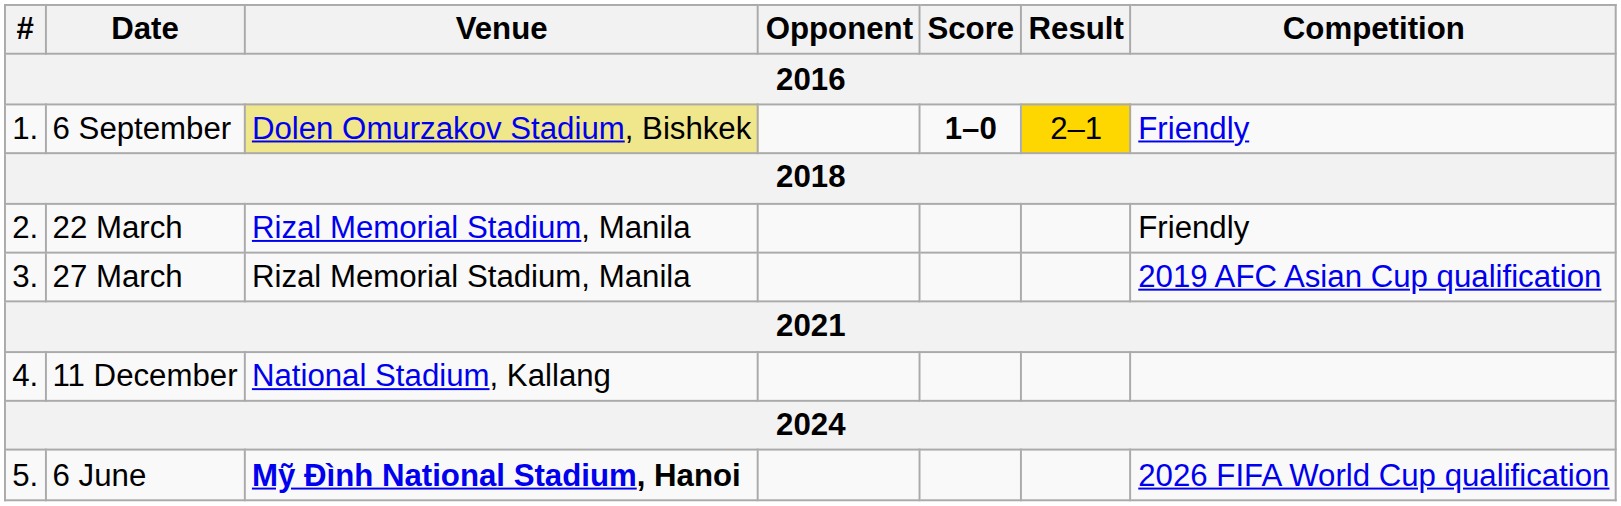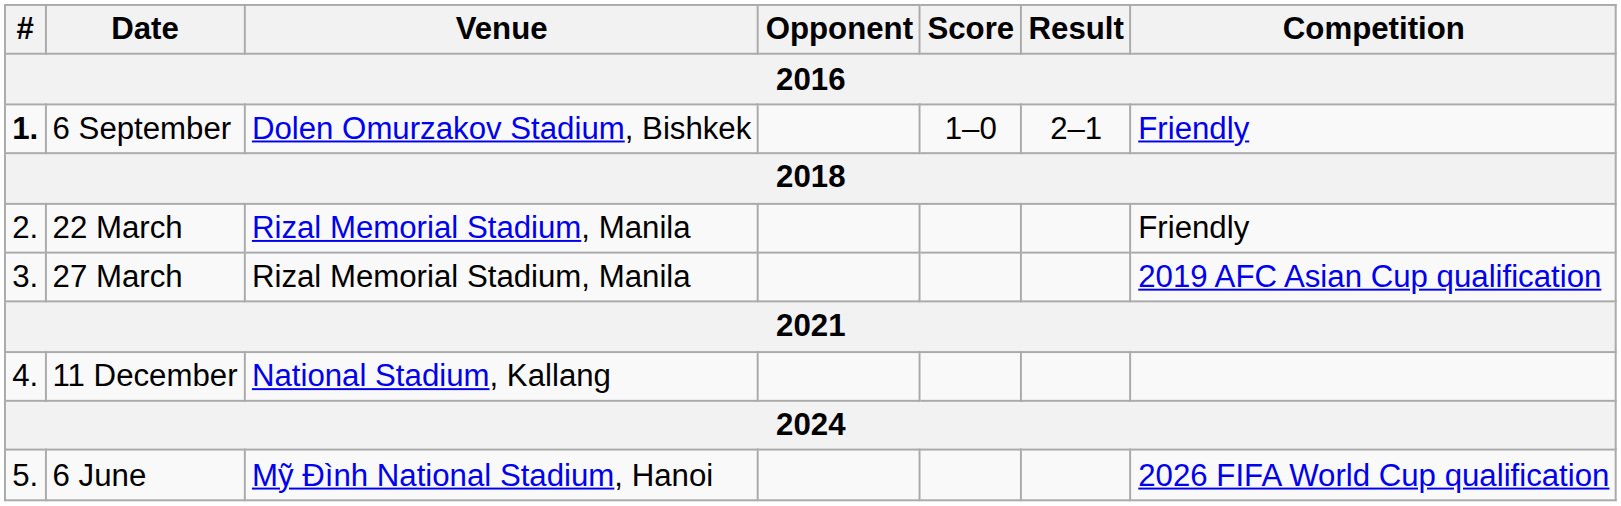6 September | #: normal -> bold
6 September | Venue: khaki background -> no background
6 September | Score: bold -> normal
6 September | Result: gold background -> no background
6 June | Venue: bold -> normal
